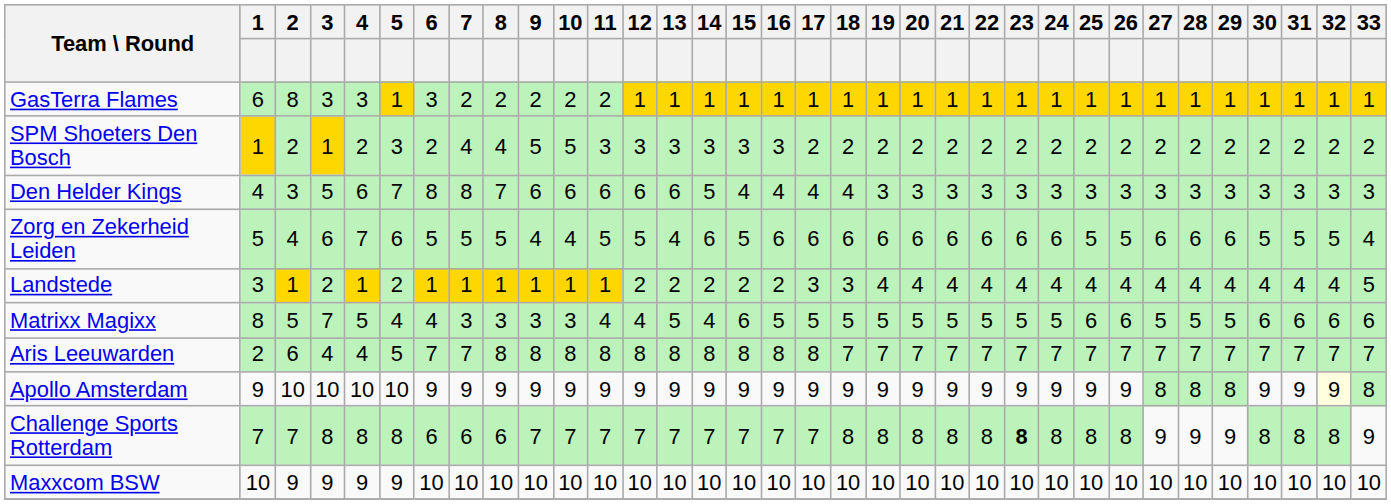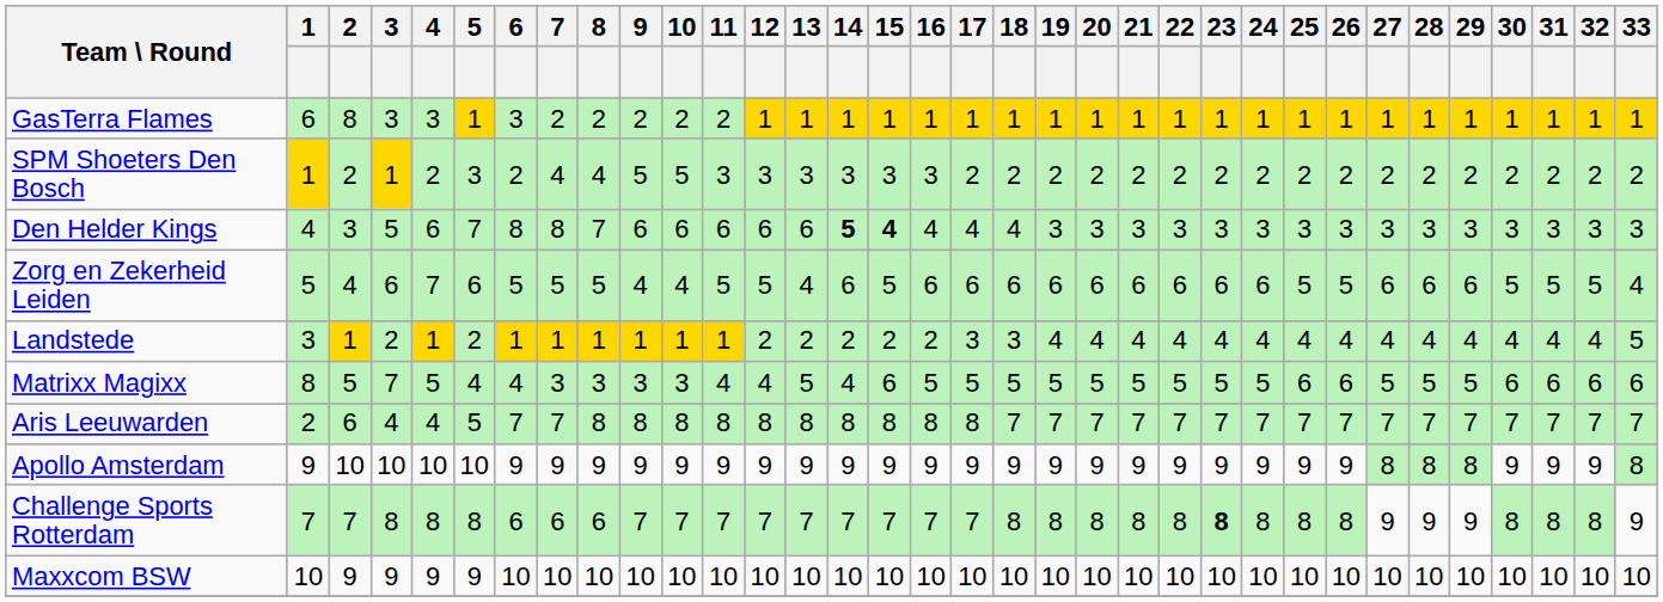Den Helder Kings | 14: normal -> bold
Den Helder Kings | 15: normal -> bold
Apollo Amsterdam | 32: lightyellow background -> no background
